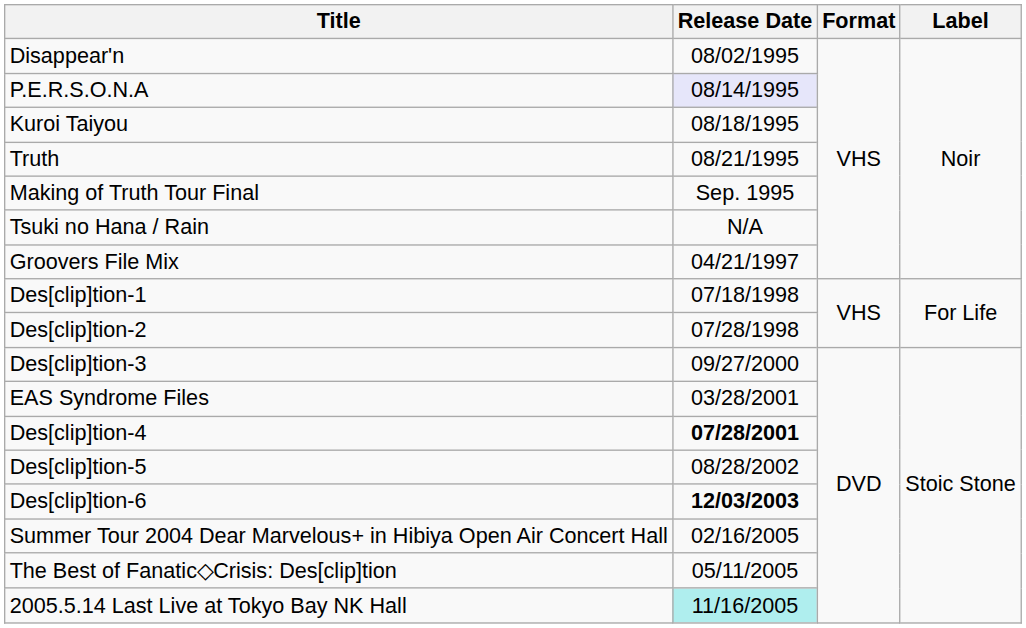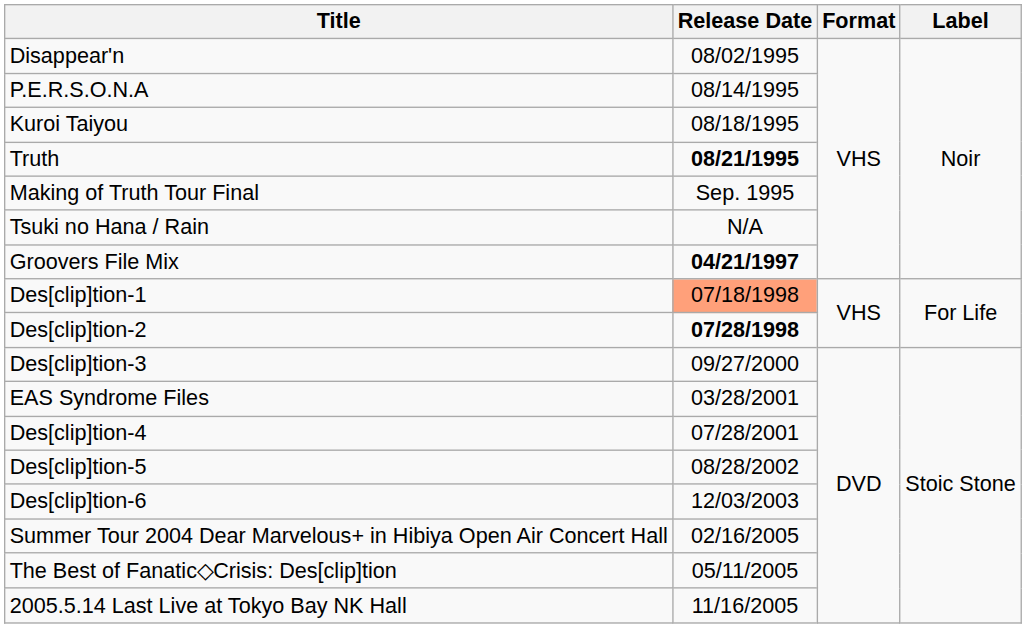P.E.R.S.O.N.A | Release Date: lavender background -> no background
Truth | Release Date: normal -> bold
Groovers File Mix | Release Date: normal -> bold
Des[clip]tion-1 | Release Date: no background -> lightsalmon background
Des[clip]tion-2 | Release Date: normal -> bold
Des[clip]tion-4 | Release Date: bold -> normal
Des[clip]tion-6 | Release Date: bold -> normal
2005.5.14 Last Live at Tokyo Bay NK Hall | Release Date: paleturquoise background -> no background
